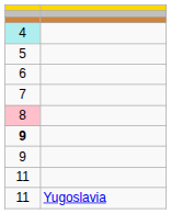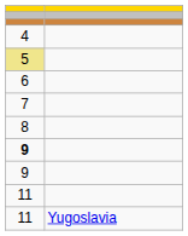row 4 | column 1: paleturquoise background -> no background
row 5 | column 1: no background -> khaki background
row 8 | column 1: pink background -> no background
